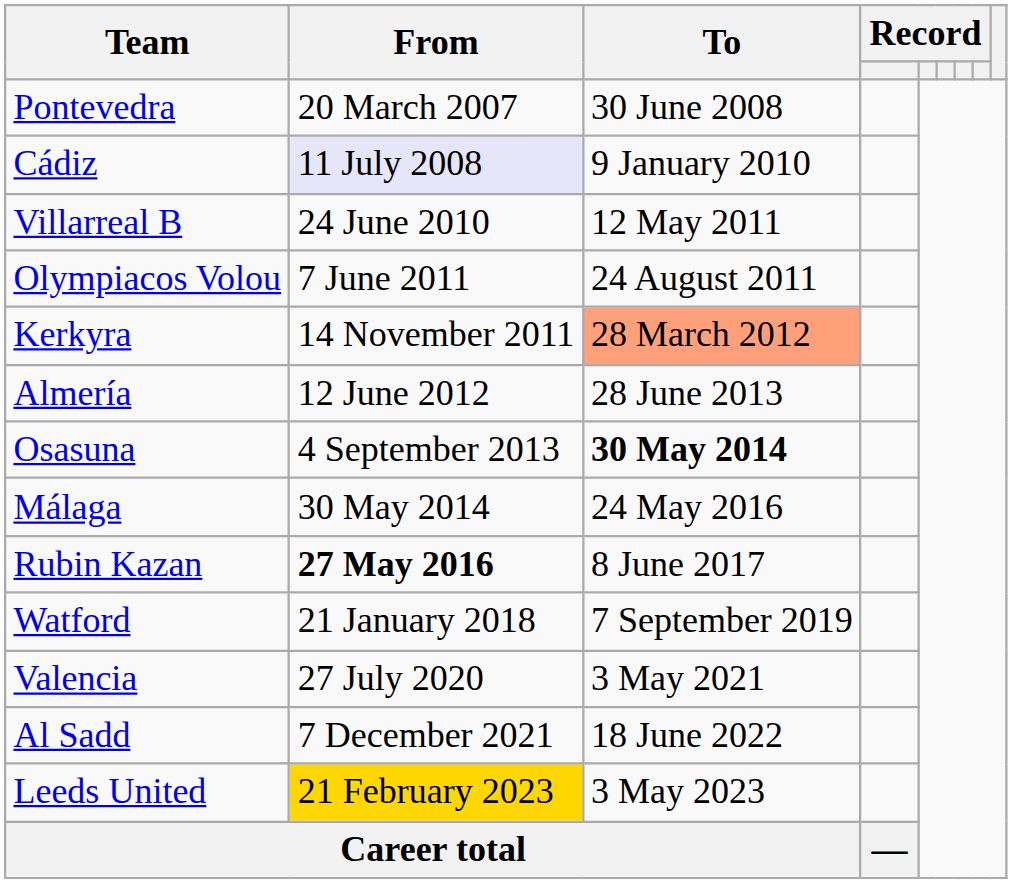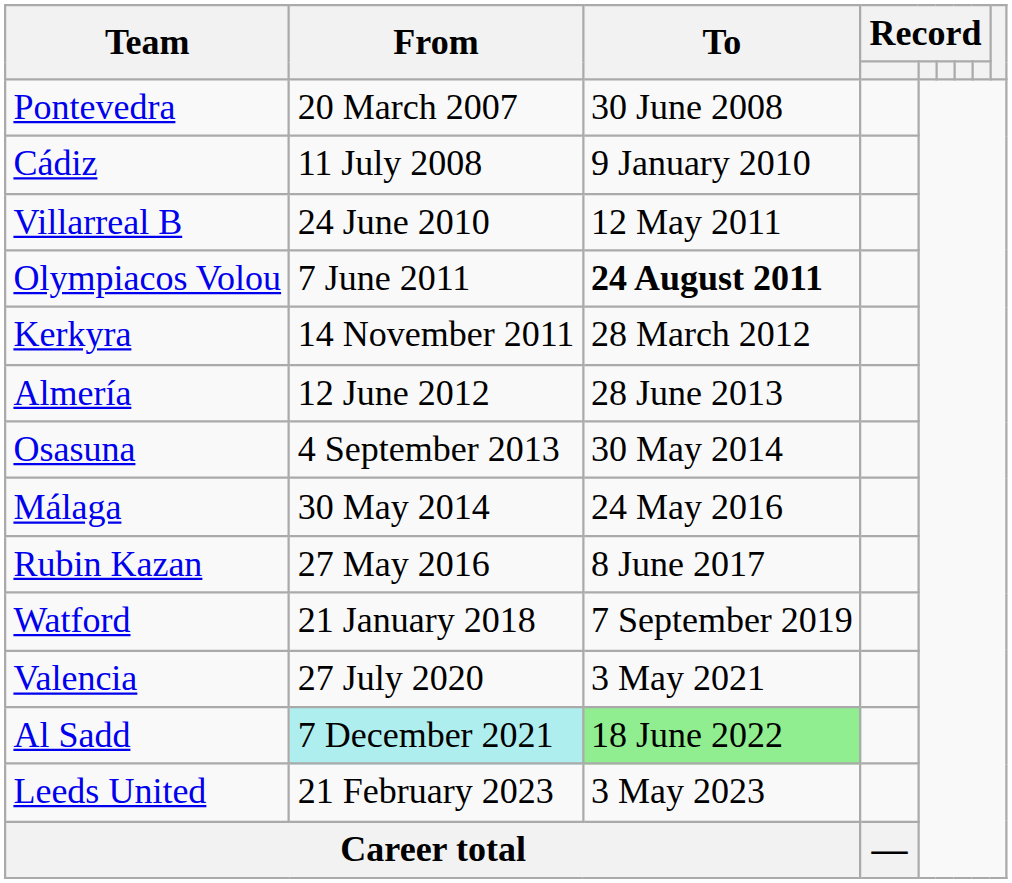Cádiz | From: lavender background -> no background
Olympiacos Volou | To: normal -> bold
Kerkyra | To: lightsalmon background -> no background
Osasuna | To: bold -> normal
Rubin Kazan | From: bold -> normal
Al Sadd | From: no background -> paleturquoise background
Al Sadd | To: no background -> lightgreen background
Leeds United | From: gold background -> no background
